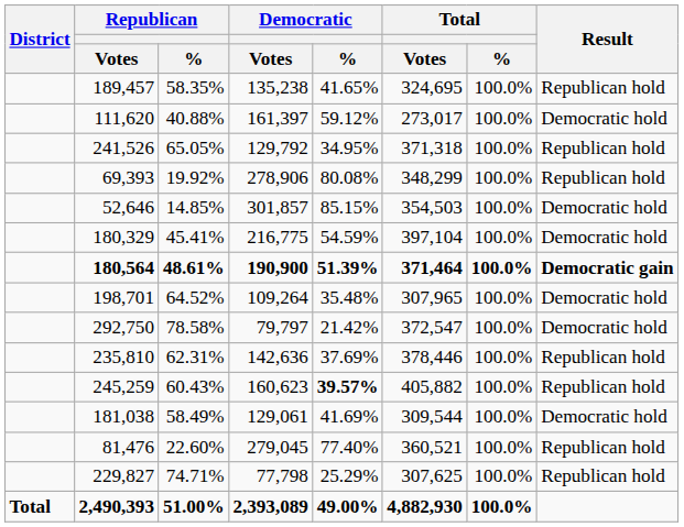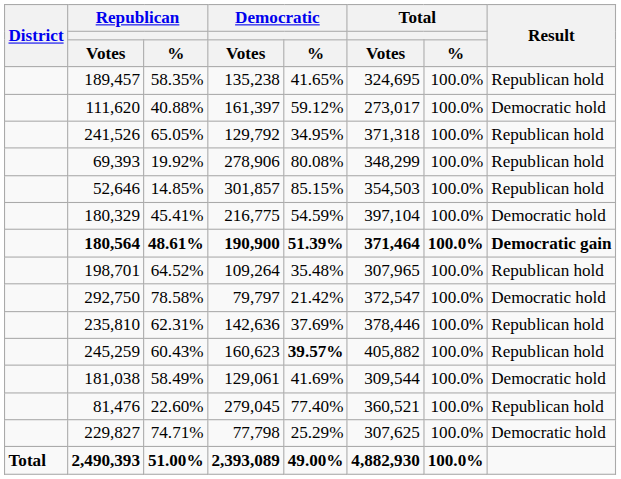52,646 | Result: Democratic hold -> Republican hold
198,701 | Result: Democratic hold -> Republican hold
229,827 | Result: Republican hold -> Democratic hold
